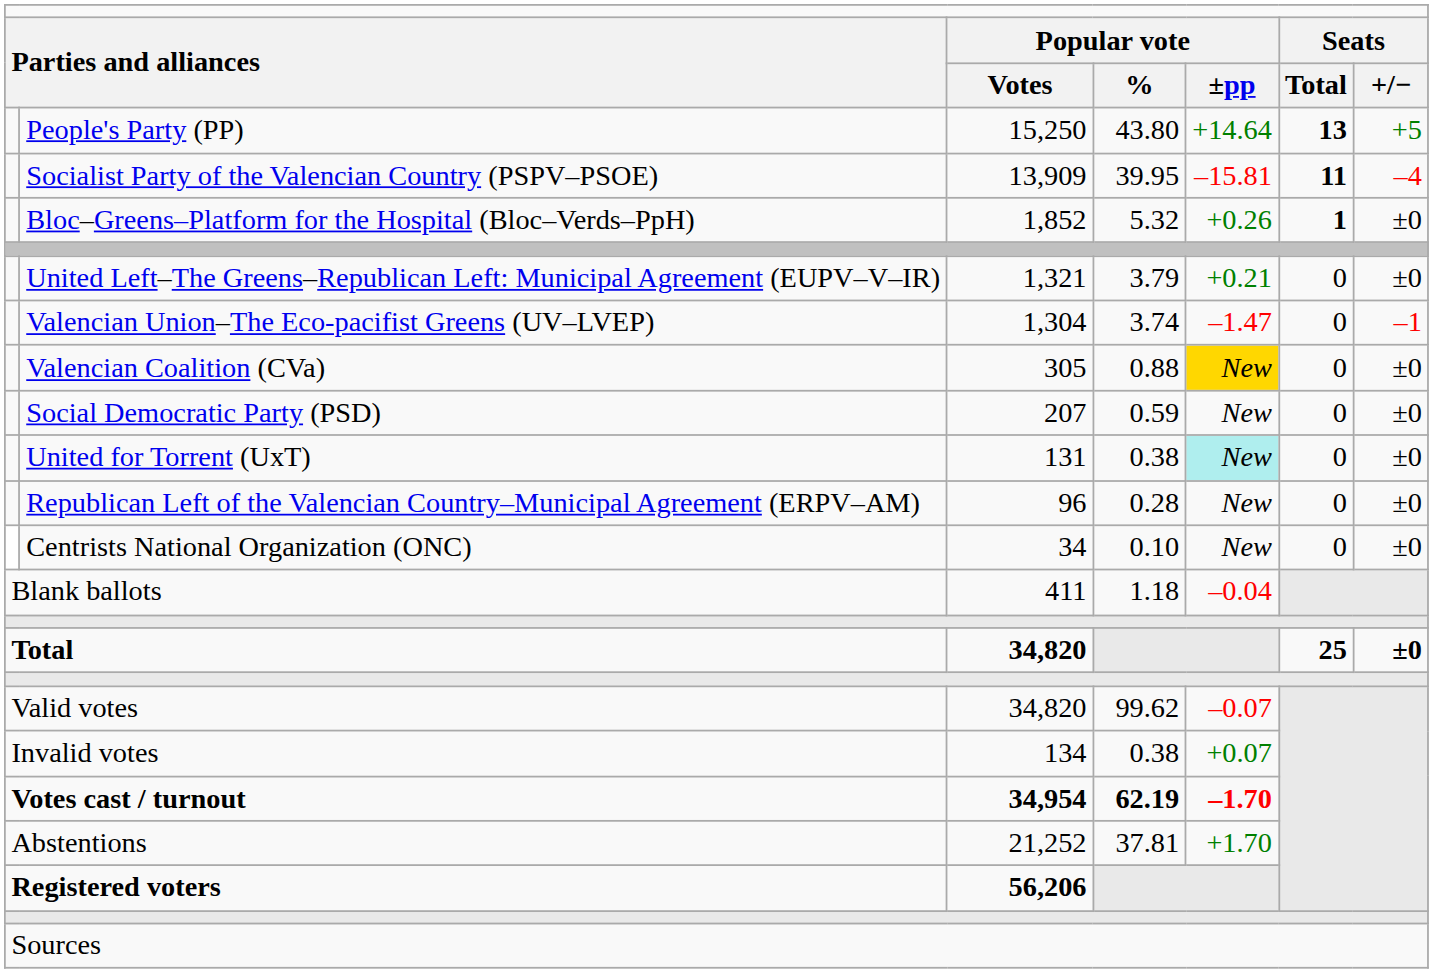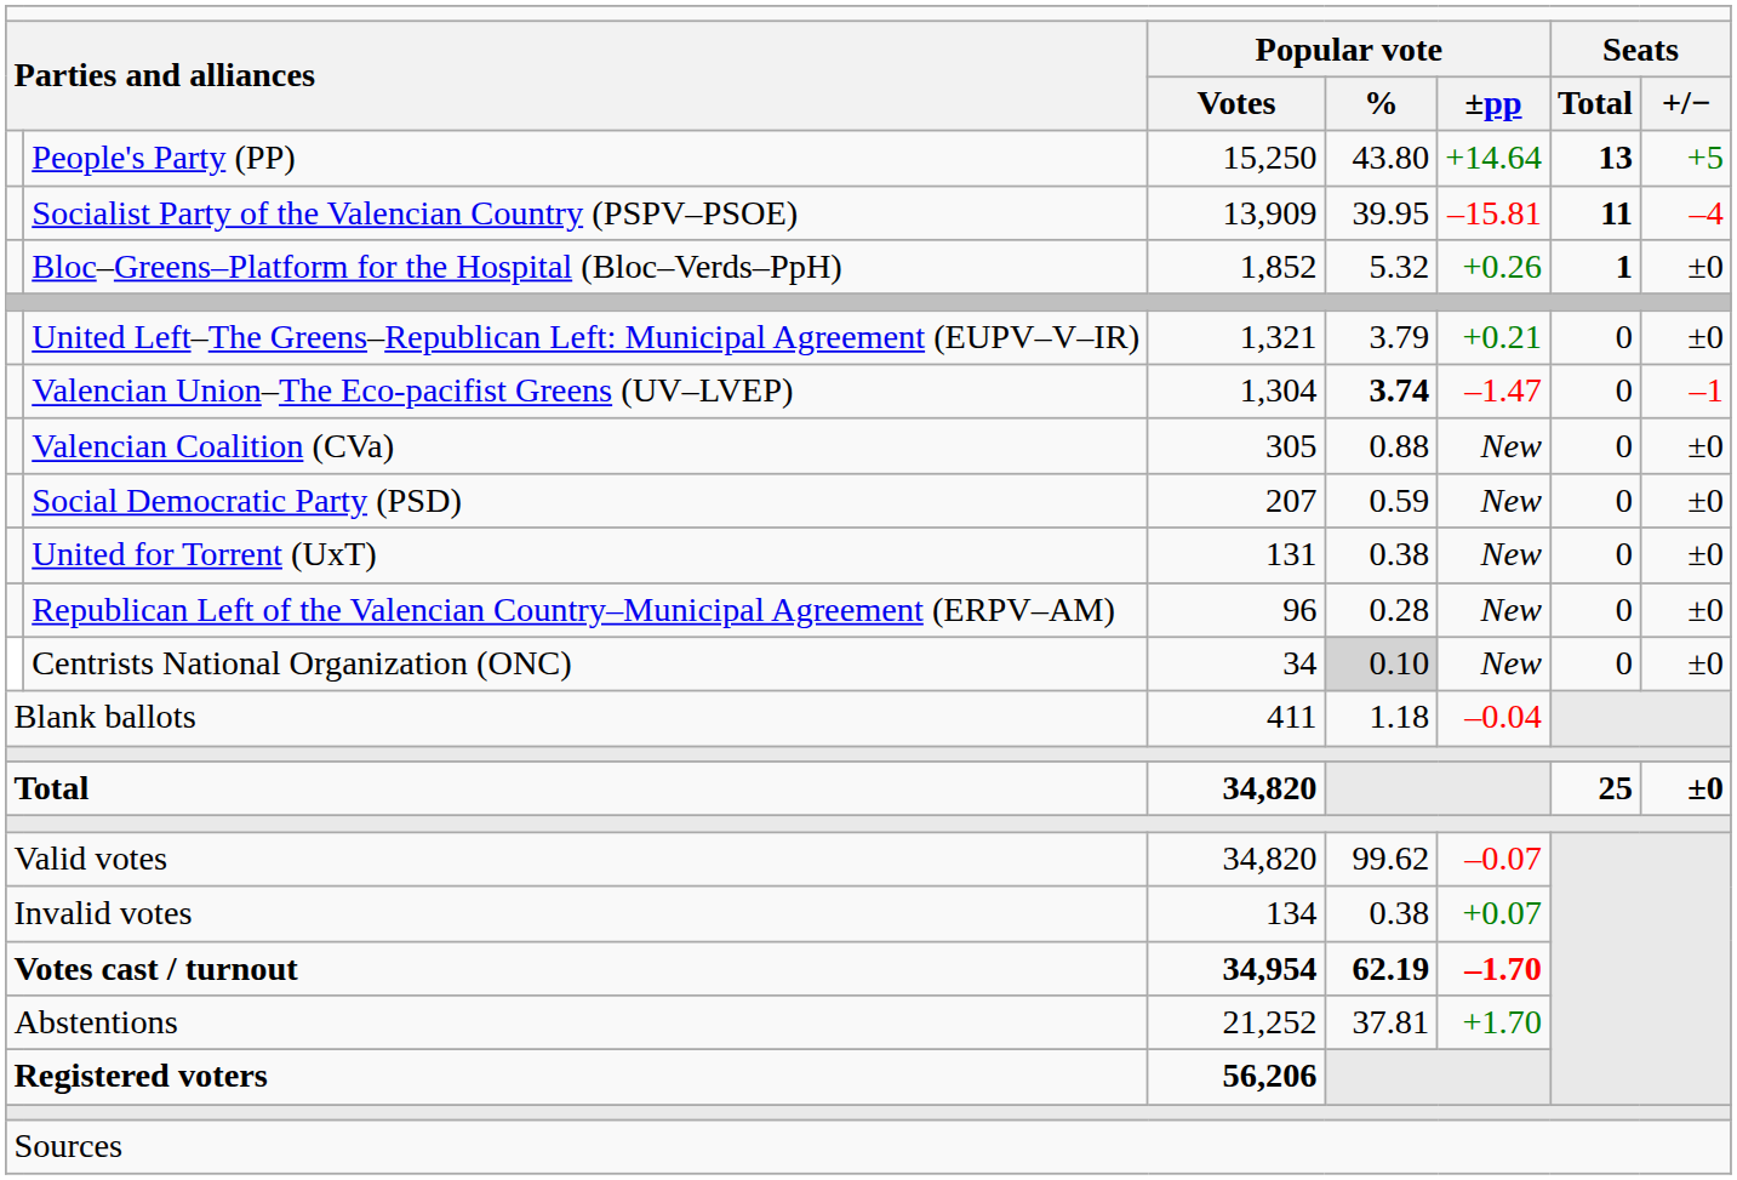Valencian Union–The Eco-pacifist Greens (UV–LVEP) | column 4: normal -> bold
Valencian Coalition (CVa) | column 5: gold background -> no background
United for Torrent (UxT) | column 5: paleturquoise background -> no background
Centrists National Organization (ONC) | column 4: no background -> lightgrey background
